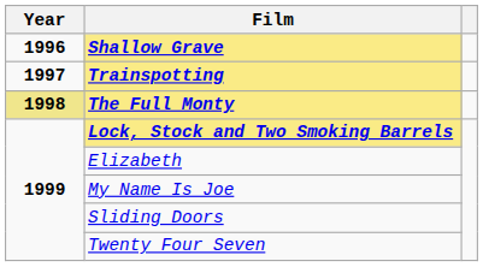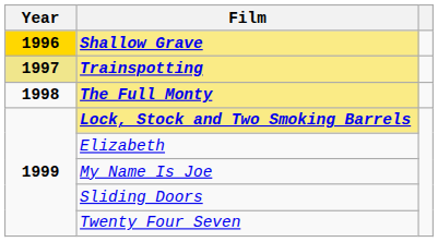Shallow Grave | Year: no background -> gold background
Trainspotting | Year: no background -> khaki background
The Full Monty | Year: khaki background -> no background
